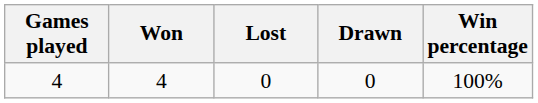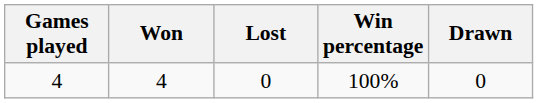columns swapped: Drawn <-> Win percentage
